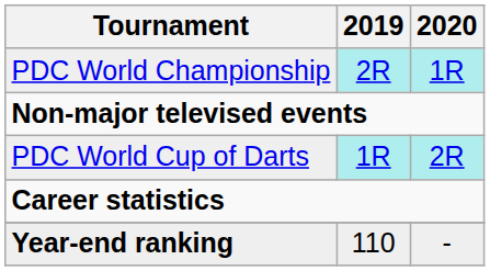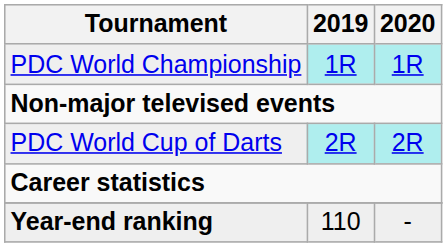PDC World Championship | 2019: 2R -> 1R
PDC World Cup of Darts | 2019: 1R -> 2R
